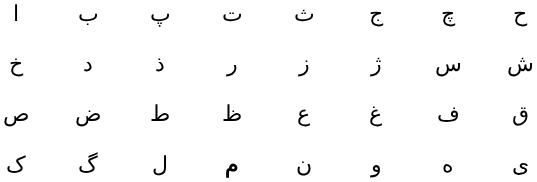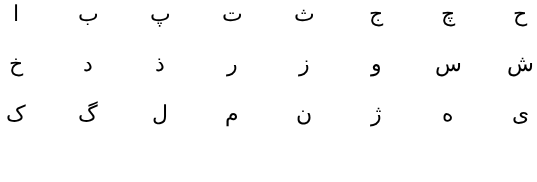خ | column 6: ژ -> و
- row: ص | ض | ط | ظ | ع | غ | ف | ق
ک | column 4: bold -> normal
ک | column 6: و -> ژ
